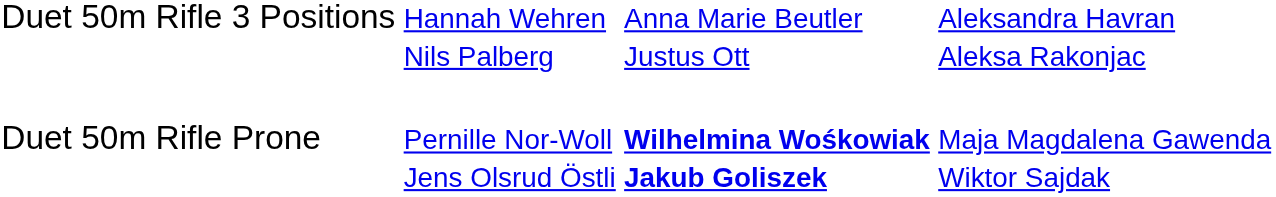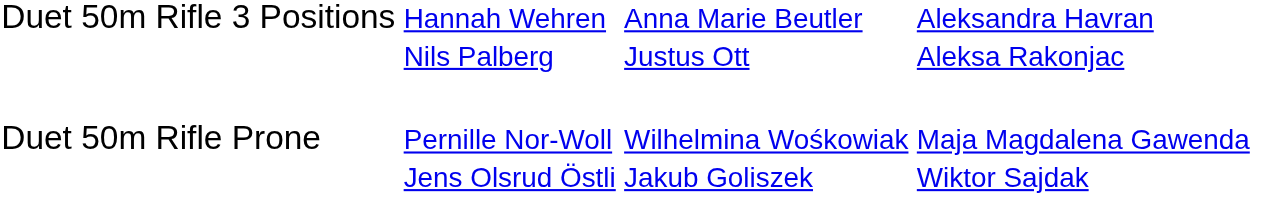Duet 50m Rifle Prone | column 3: bold -> normal
